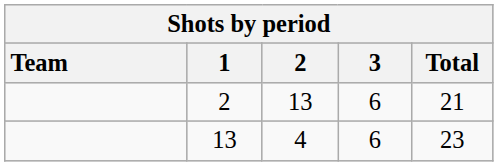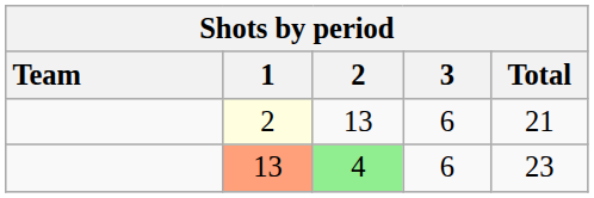row 3 | 1: no background -> lightyellow background
row 4 | 1: no background -> lightsalmon background
row 4 | 2: no background -> lightgreen background
